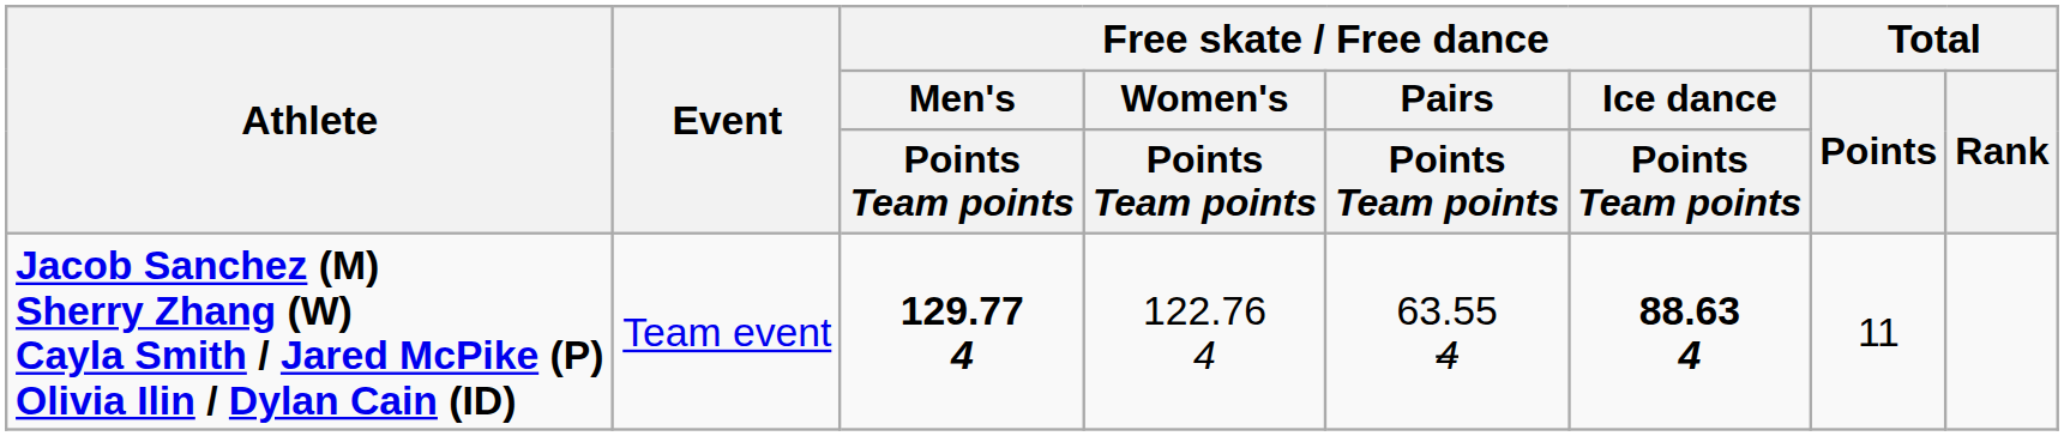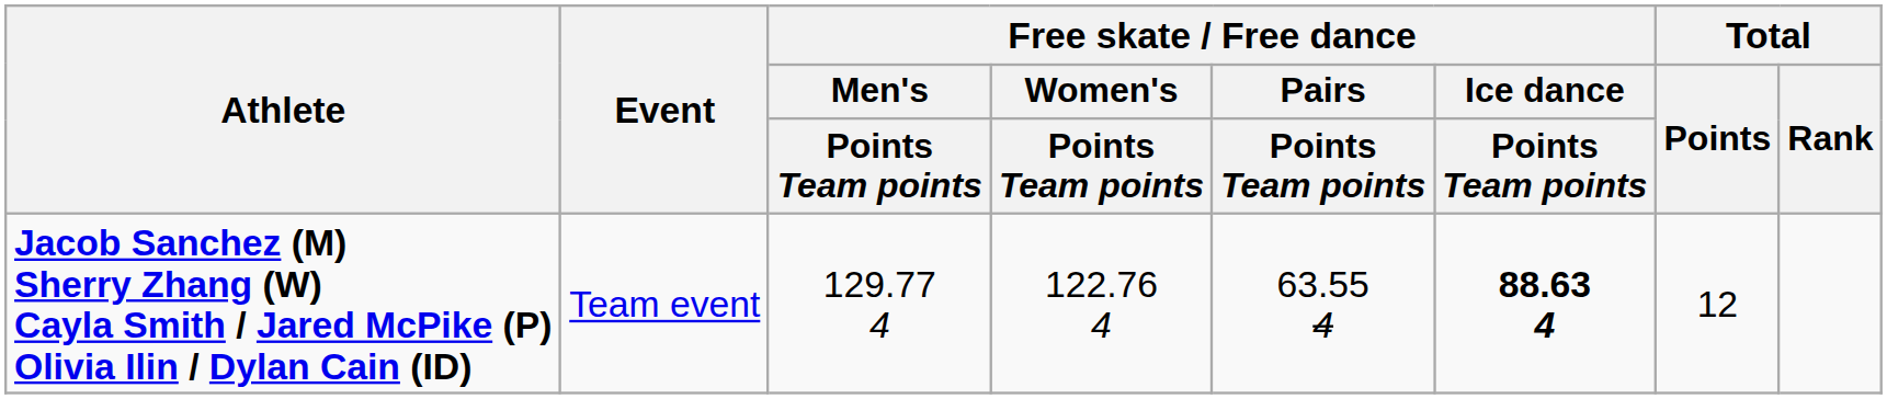row 4 | Free skate / Free dance / Men's / Points Team points: bold -> normal
row 4 | Total / Points: 11 -> 12
